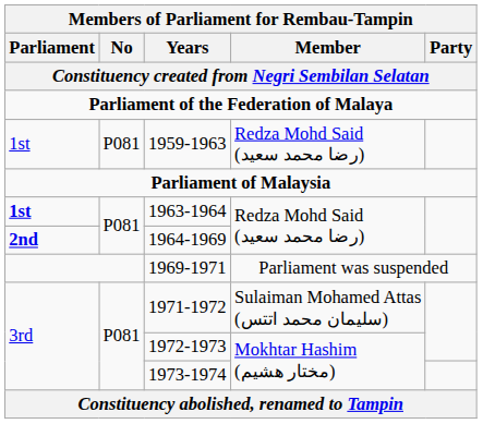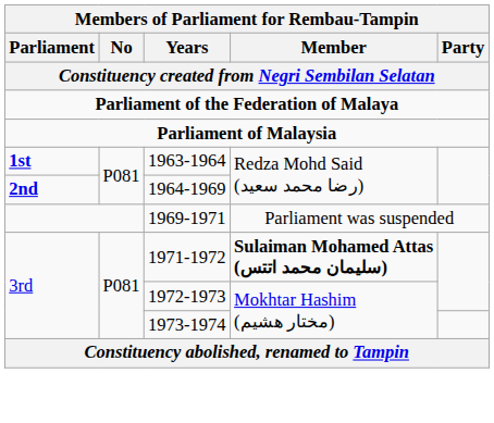- row: 1st | P081 | 1959-1963 | Redza Mohd Said (رضا محمد سعيد)
1971-1972 | Member: normal -> bold
